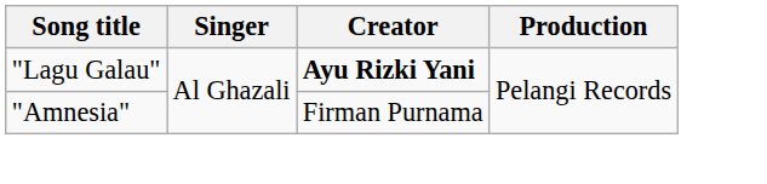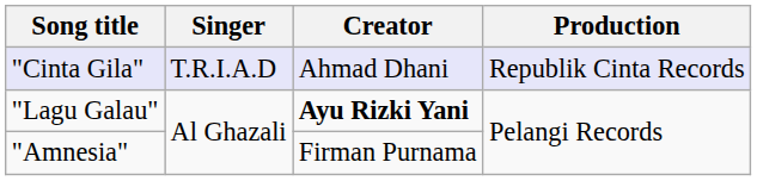+ row: "Cinta Gila" | T.R.I.A.D | Ahmad Dhani | Republik Cinta Records
